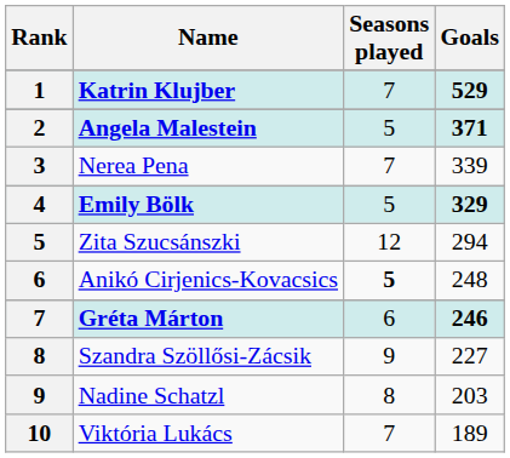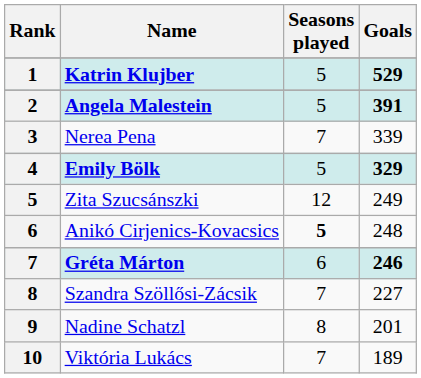Katrin Klujber | Seasons played: 7 -> 5
Angela Malestein | Goals: 371 -> 391
Zita Szucsánszki | Goals: 294 -> 249
Szandra Szöllősi-Zácsik | Seasons played: 9 -> 7
Nadine Schatzl | Goals: 203 -> 201
